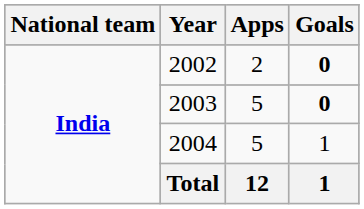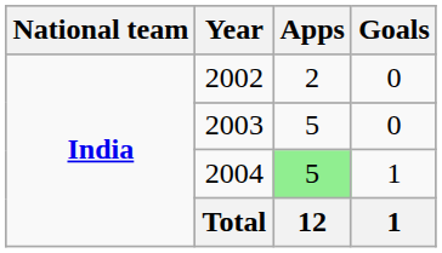2002 | Goals: bold -> normal
2003 | Goals: bold -> normal
2004 | Apps: no background -> lightgreen background
